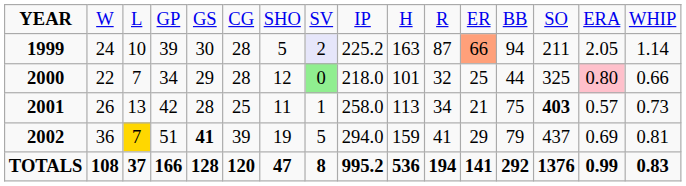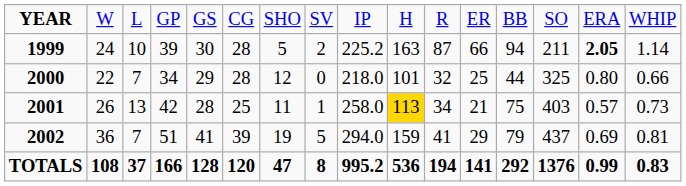1999 | column 8: lavender background -> no background
1999 | column 12: lightsalmon background -> no background
1999 | column 15: normal -> bold
2000 | column 8: lightgreen background -> no background
2000 | column 15: pink background -> no background
2001 | column 10: no background -> gold background
2001 | column 14: bold -> normal
2002 | column 3: gold background -> no background
2002 | column 5: bold -> normal
